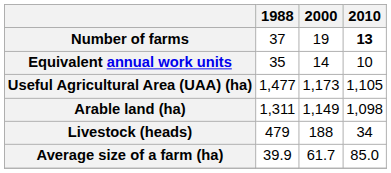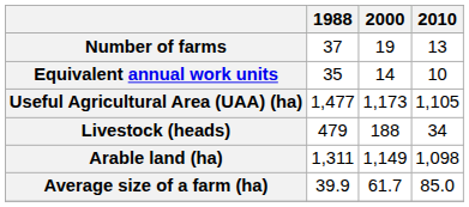Number of farms | 2010: bold -> normal
rows swapped: Livestock (heads) <-> Arable land (ha)
